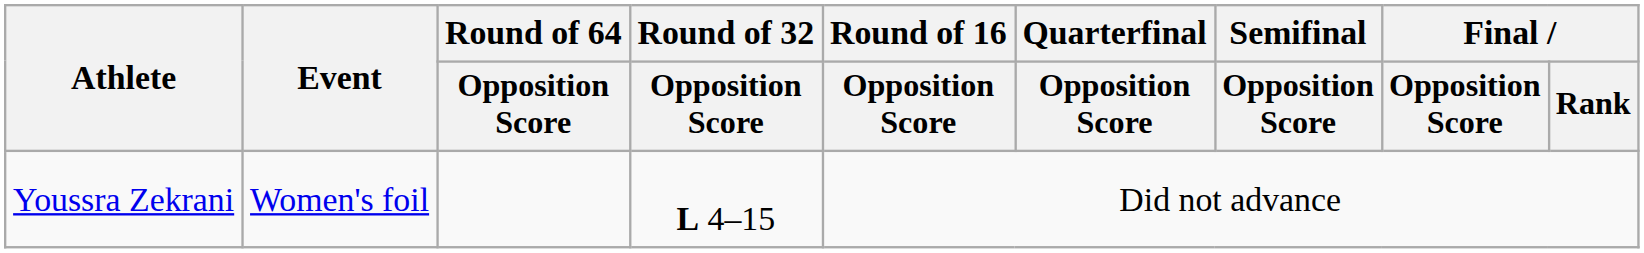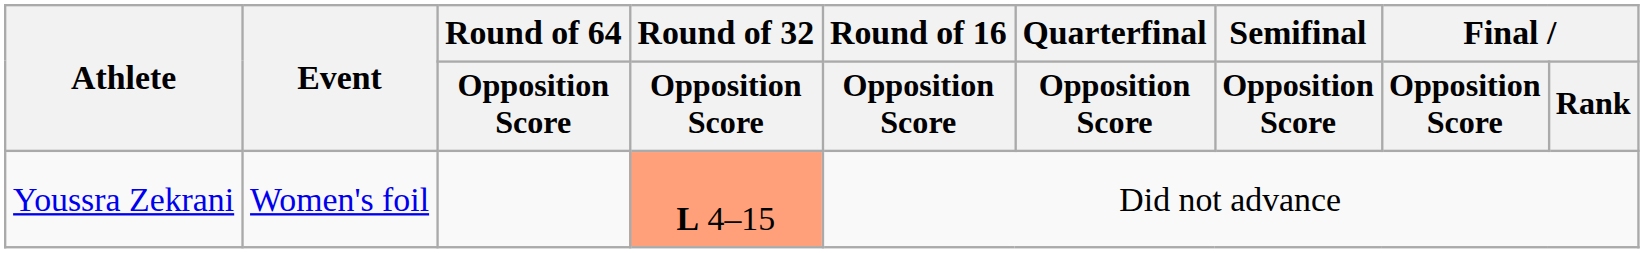Youssra Zekrani | Round of 32 / Opposition Score: no background -> lightsalmon background
